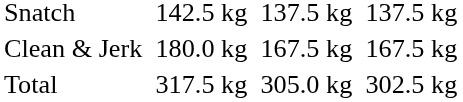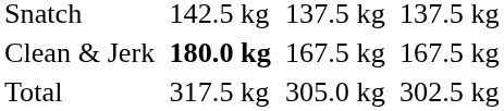Clean & Jerk | column 2: normal -> bold
